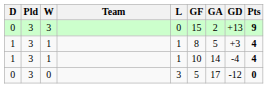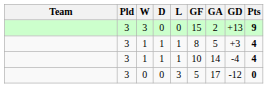columns swapped: Team <-> D
